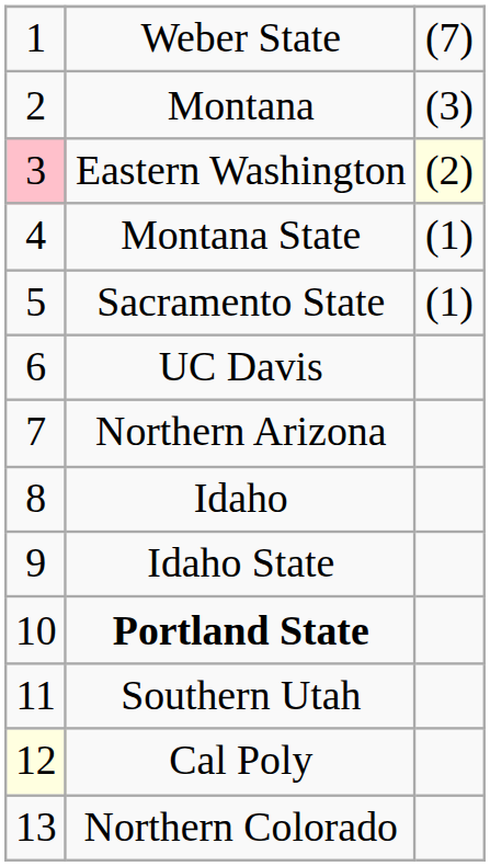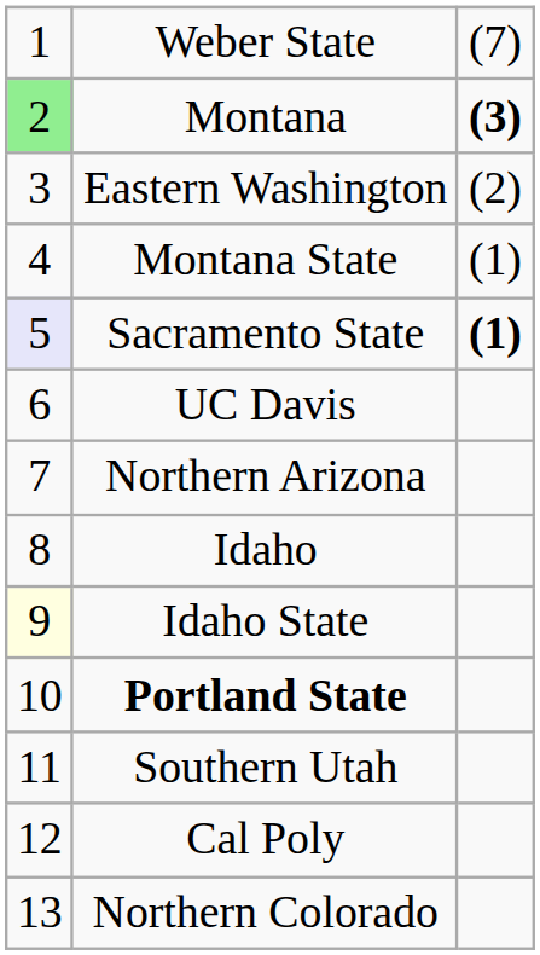Montana | column 1: no background -> lightgreen background
Montana | column 3: normal -> bold
Eastern Washington | column 1: pink background -> no background
Eastern Washington | column 3: lightyellow background -> no background
Sacramento State | column 1: no background -> lavender background
Sacramento State | column 3: normal -> bold
Idaho State | column 1: no background -> lightyellow background
Cal Poly | column 1: lightyellow background -> no background
